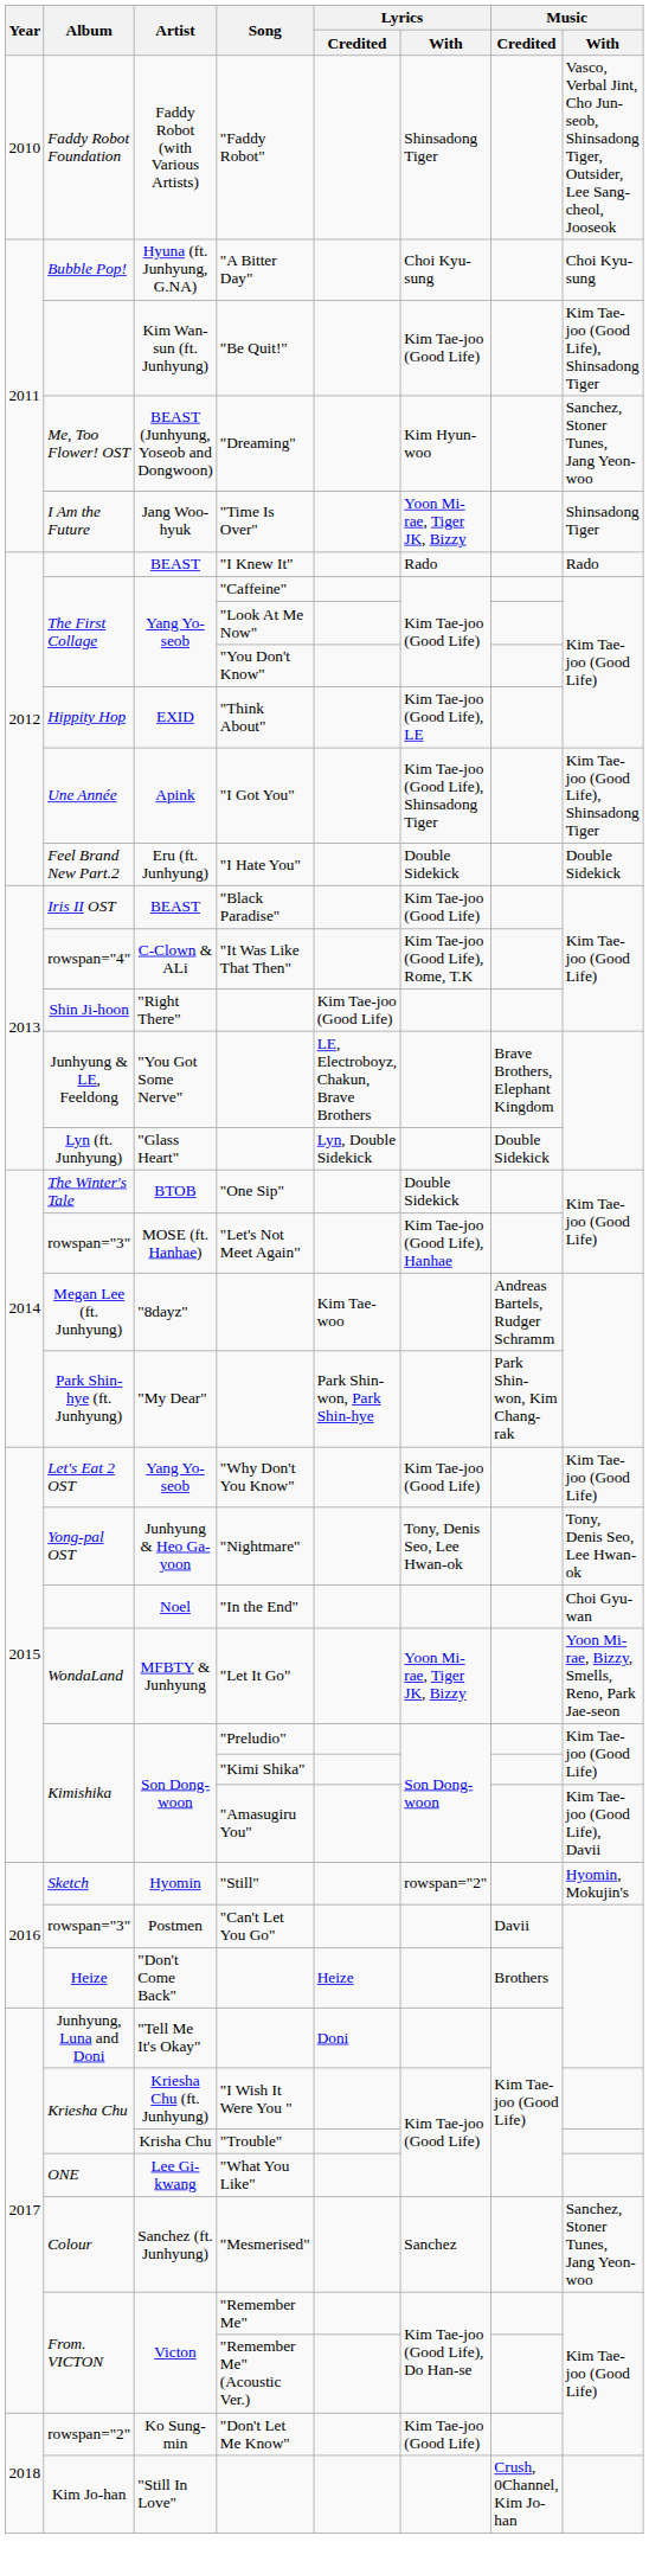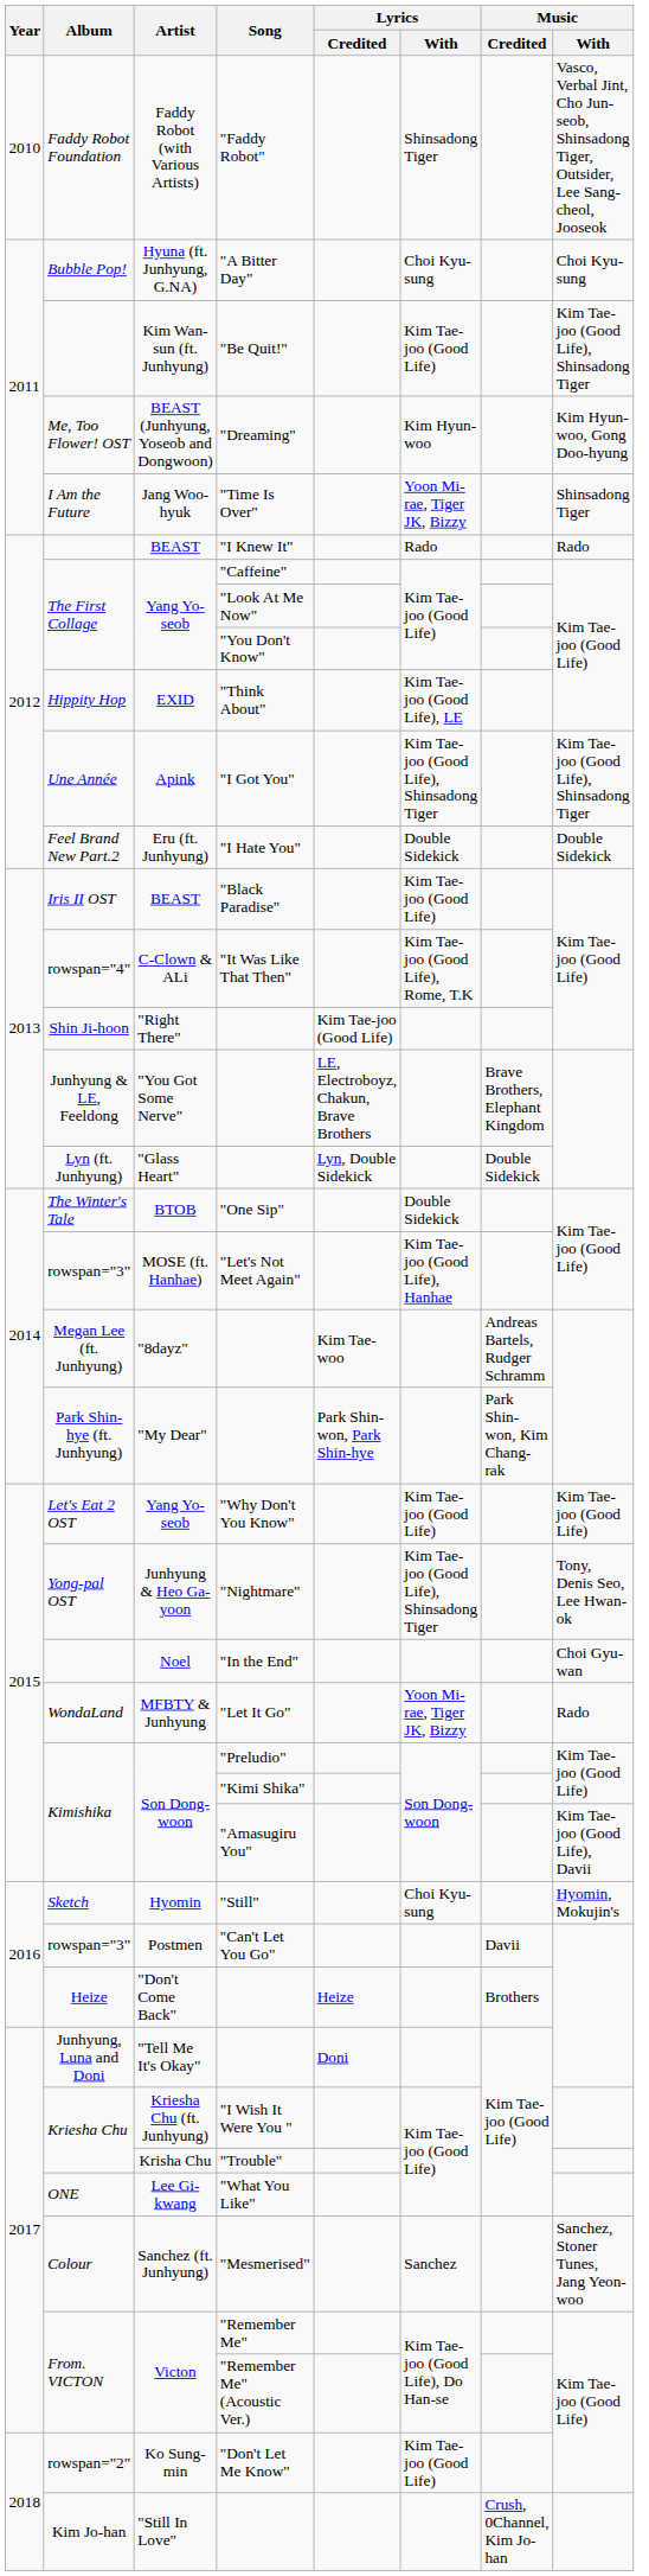BEAST (Junhyung, Yoseob and Dongwoon) | Music / With: Sanchez, Stoner Tunes, Jang Yeon-woo -> Kim Hyun-woo, Gong Doo-hyung
Junhyung & Heo Ga-yoon | Lyrics / With: Tony, Denis Seo, Lee Hwan-ok -> Kim Tae-joo (Good Life), Shinsadong Tiger
MFBTY & Junhyung | Music / With: Yoon Mi-rae, Bizzy, Smells, Reno, Park Jae-seon -> Rado
Hyomin | Lyrics / With: rowspan="2" -> Choi Kyu-sung
